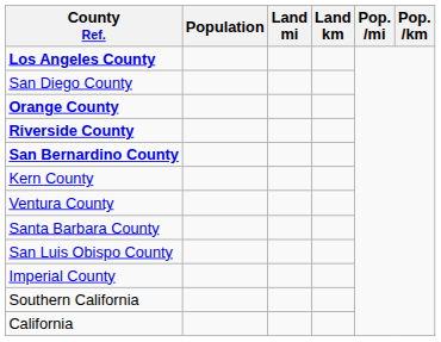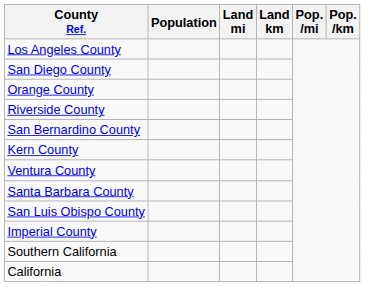Los Angeles County | County Ref.: bold -> normal
Orange County | County Ref.: bold -> normal
Riverside County | County Ref.: bold -> normal
San Bernardino County | County Ref.: bold -> normal
